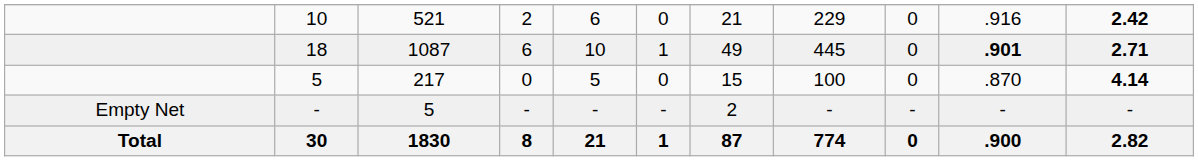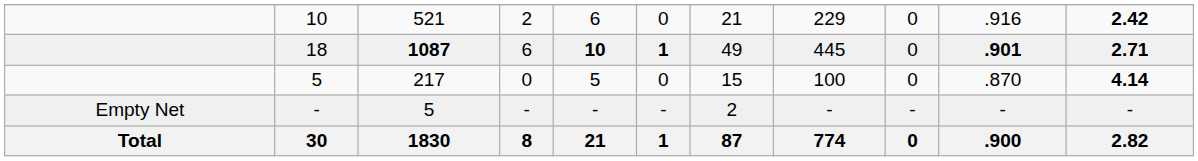18 | column 3: normal -> bold
18 | column 5: normal -> bold
18 | column 6: normal -> bold
